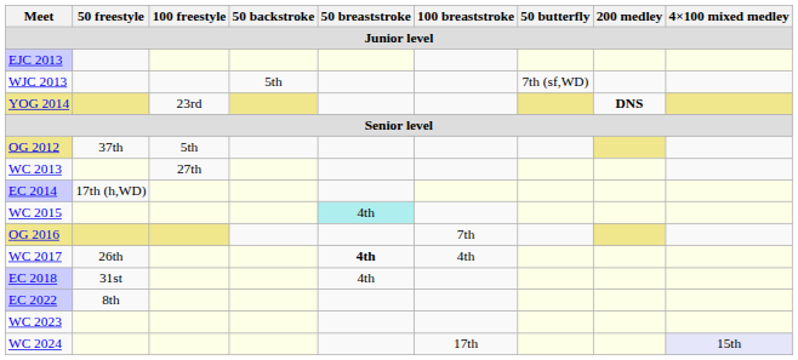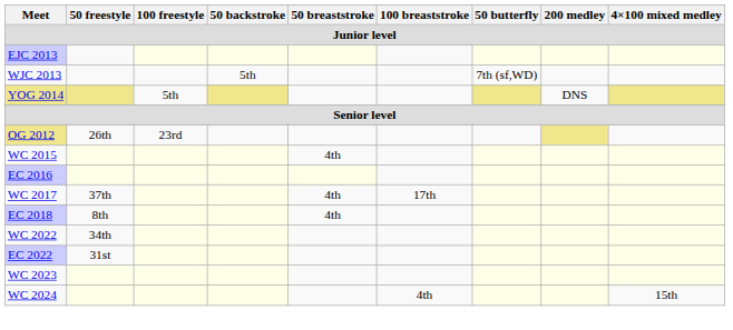YOG 2014 | 100 freestyle: 23rd -> 5th
YOG 2014 | 200 medley: bold -> normal
OG 2012 | 50 freestyle: 37th -> 26th
OG 2012 | 100 freestyle: 5th -> 23rd
- row: WC 2013 | 27th
- row: EC 2014 | 17th (h,WD)
WC 2015 | 50 breaststroke: paleturquoise background -> no background
+ row: EC 2016
- row: OG 2016 | 7th
WC 2017 | 50 freestyle: 26th -> 37th
WC 2017 | 50 breaststroke: bold -> normal
WC 2017 | 100 breaststroke: 4th -> 17th
EC 2018 | 50 freestyle: 31st -> 8th
+ row: WC 2022 | 34th
EC 2022 | 50 freestyle: 8th -> 31st
WC 2024 | 100 breaststroke: 17th -> 4th
WC 2024 | 4×100 mixed medley: lavender background -> no background
